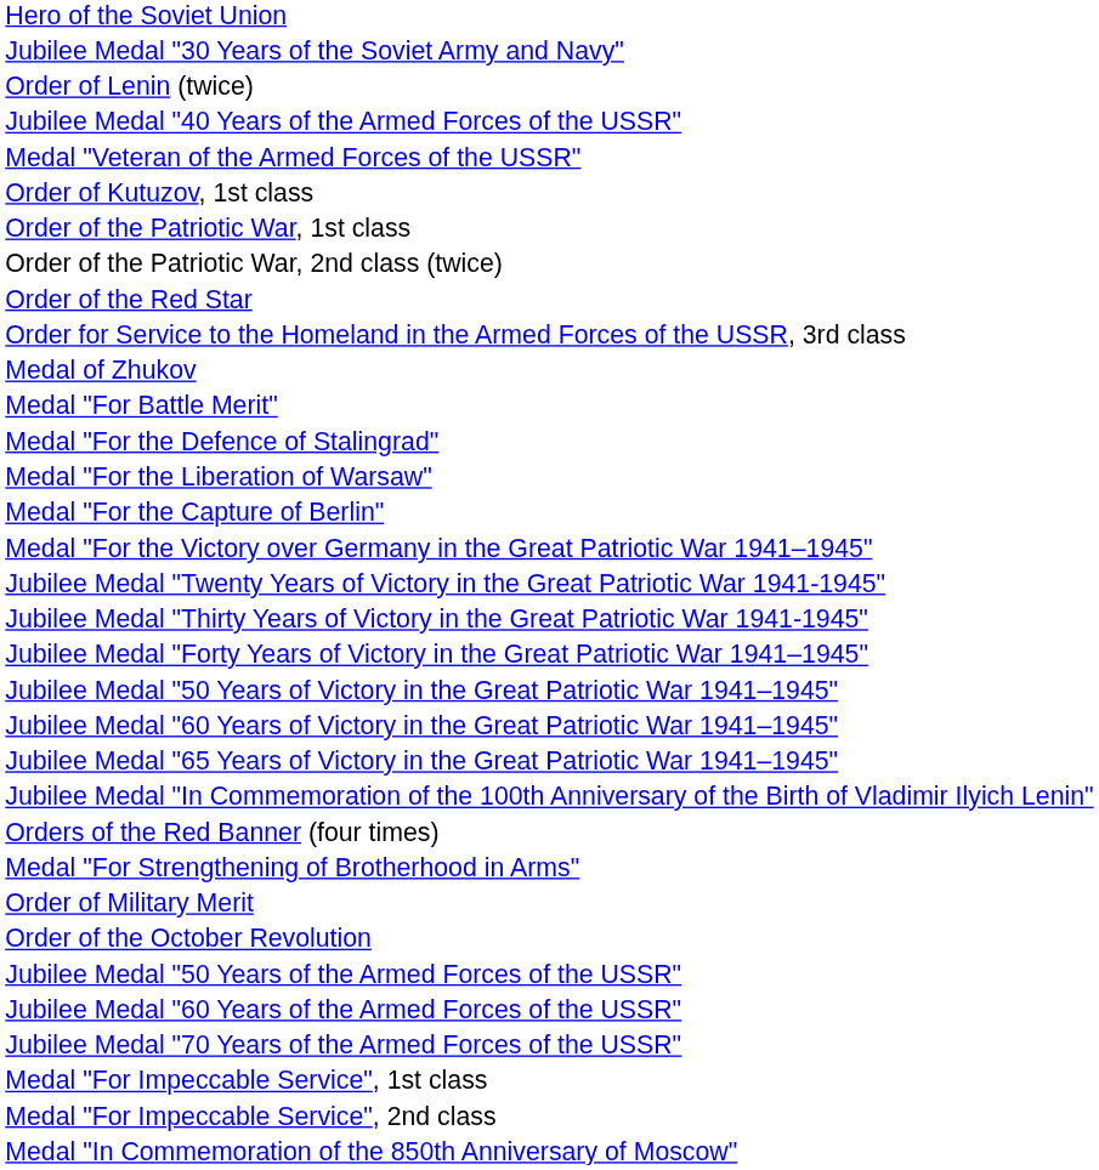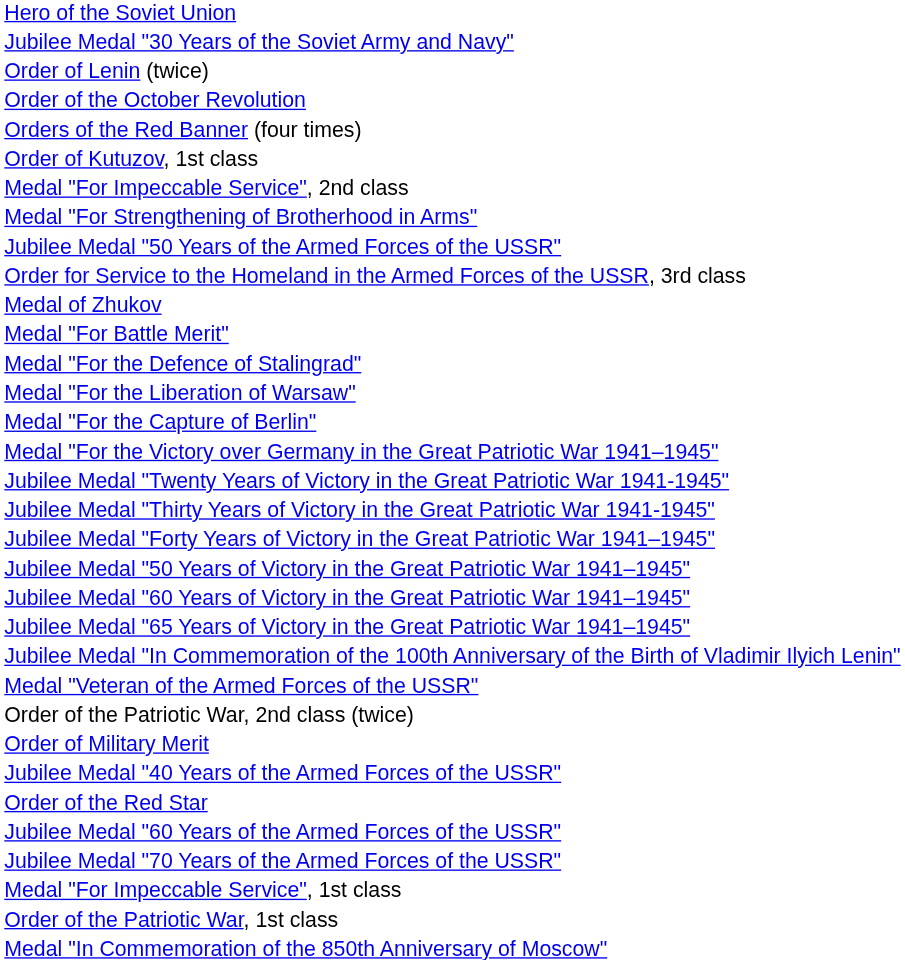row 4 | column 1: Jubilee Medal "40 Years of the Armed Forces of the USSR" -> Order of the October Revolution
row 5 | column 1: Medal "Veteran of the Armed Forces of the USSR" -> Orders of the Red Banner (four times)
row 7 | column 1: Order of the Patriotic War, 1st class -> Medal "For Impeccable Service", 2nd class
row 8 | column 1: Order of the Patriotic War, 2nd class (twice) -> Medal "For Strengthening of Brotherhood in Arms"
row 9 | column 1: Order of the Red Star -> Jubilee Medal "50 Years of the Armed Forces of the USSR"
row 24 | column 1: Orders of the Red Banner (four times) -> Medal "Veteran of the Armed Forces of the USSR"
row 25 | column 1: Medal "For Strengthening of Brotherhood in Arms" -> Order of the Patriotic War, 2nd class (twice)
row 27 | column 1: Order of the October Revolution -> Jubilee Medal "40 Years of the Armed Forces of the USSR"
row 28 | column 1: Jubilee Medal "50 Years of the Armed Forces of the USSR" -> Order of the Red Star
row 32 | column 1: Medal "For Impeccable Service", 2nd class -> Order of the Patriotic War, 1st class
